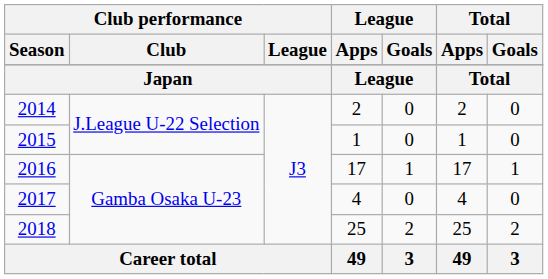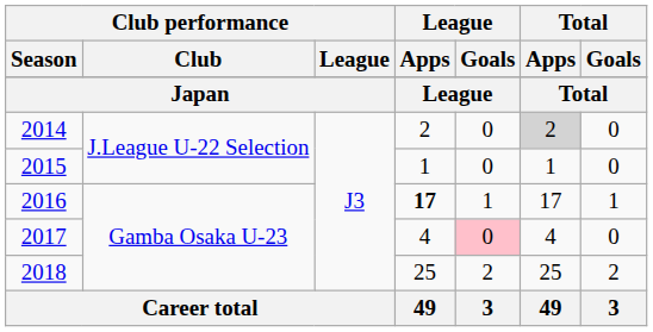2014 | Total / Apps: no background -> lightgrey background
2016 | League / Apps: normal -> bold
2017 | League / Goals: no background -> pink background
